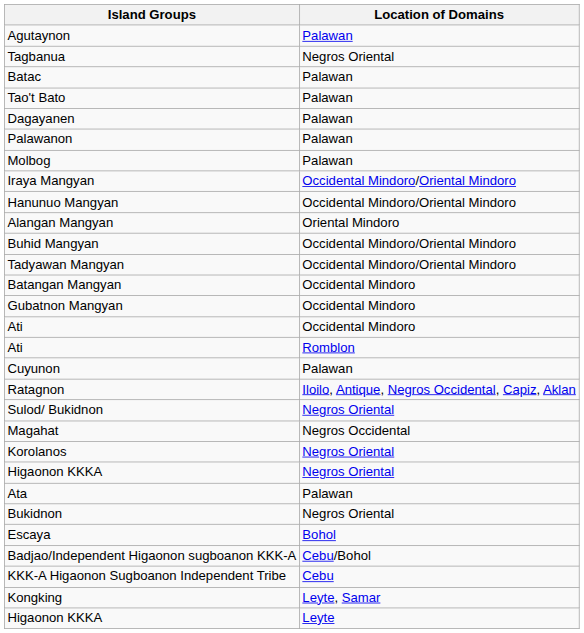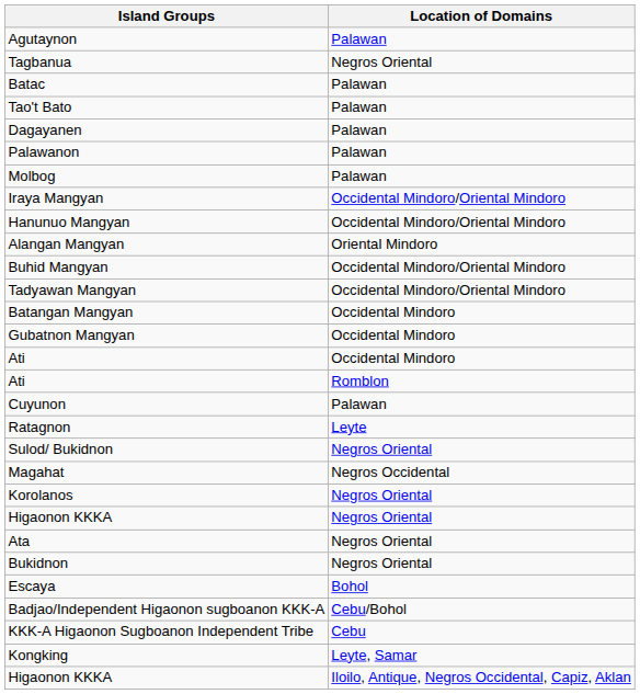row 19 | Location of Domains: Iloilo, Antique, Negros Occidental, Capiz, Aklan -> Leyte
row 24 | Location of Domains: Palawan -> Negros Oriental
row 30 | Location of Domains: Leyte -> Iloilo, Antique, Negros Occidental, Capiz, Aklan
